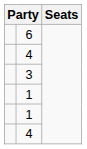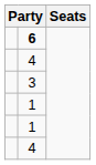6 | column 2: normal -> bold
